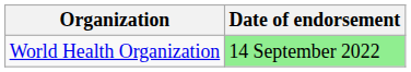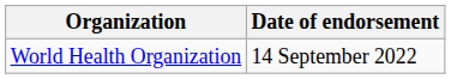World Health Organization | Date of endorsement: lightgreen background -> no background
